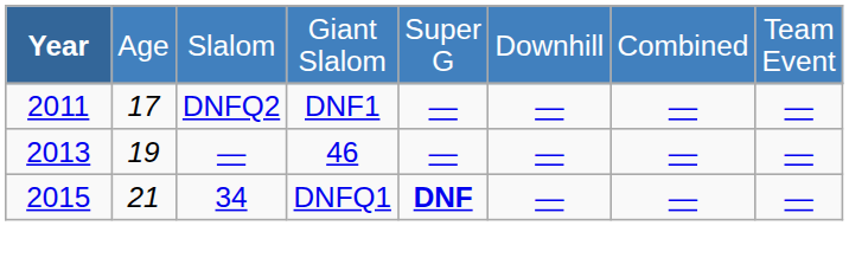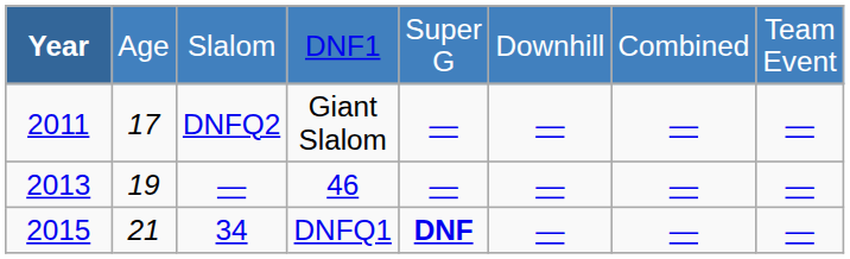Slalom | column 4: Giant Slalom -> DNF1
DNFQ2 | column 4: DNF1 -> Giant Slalom
